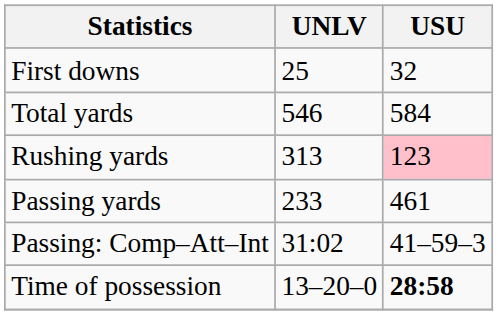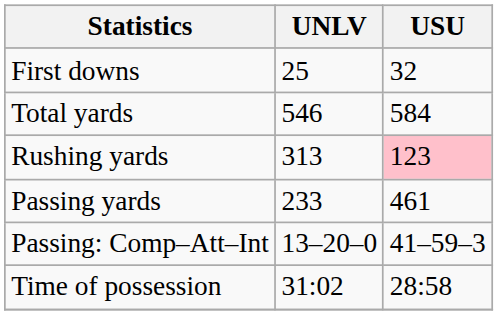Passing: Comp–Att–Int | UNLV: 31:02 -> 13–20–0
Time of possession | UNLV: 13–20–0 -> 31:02
Time of possession | USU: bold -> normal
